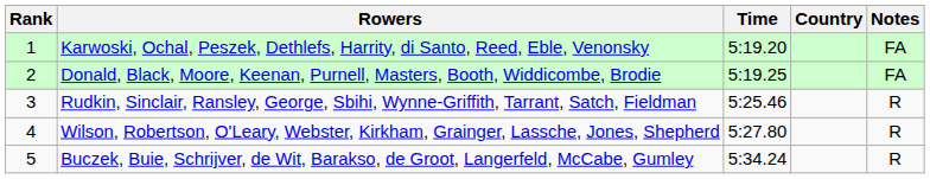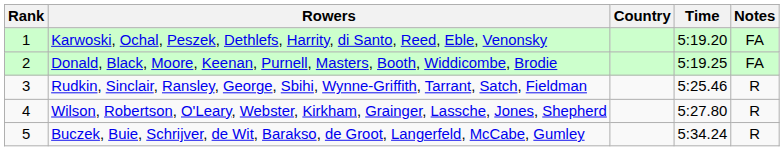columns swapped: Country <-> Time
